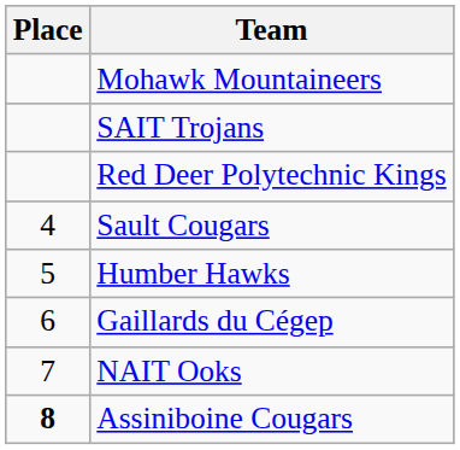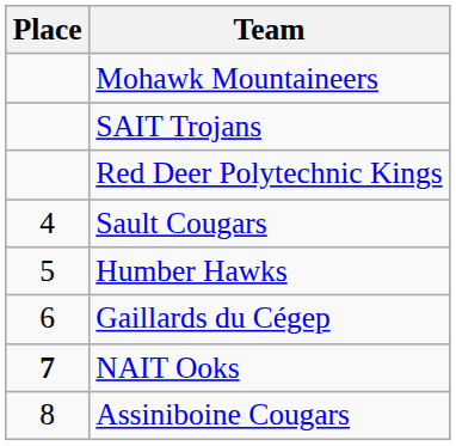NAIT Ooks | Place: normal -> bold
Assiniboine Cougars | Place: bold -> normal
